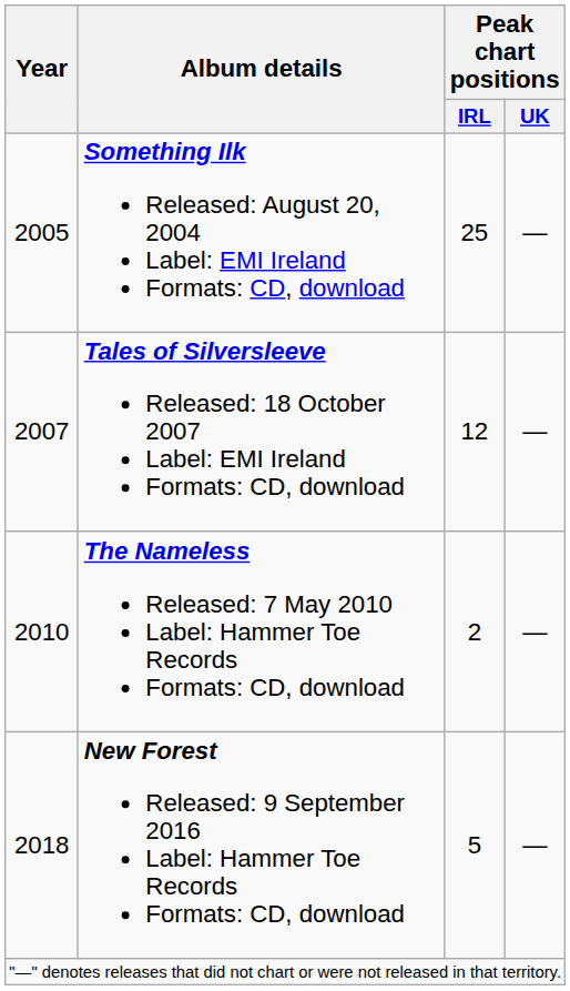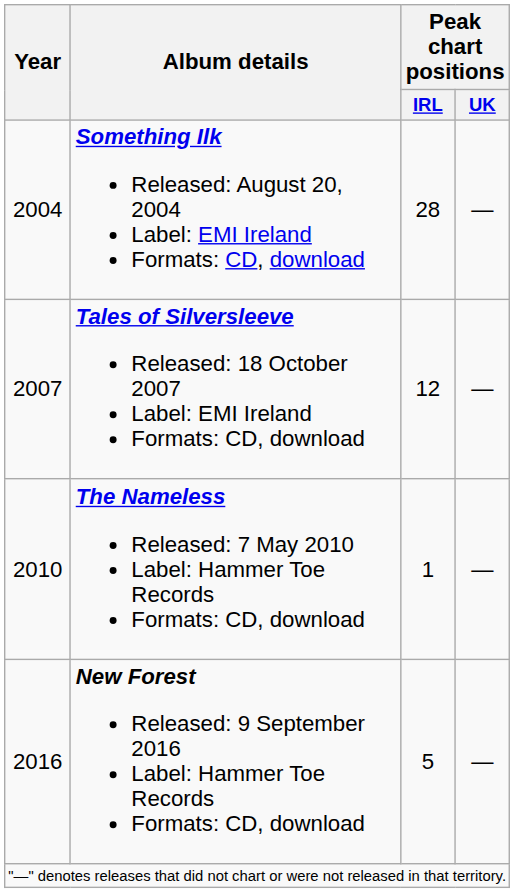row 3 | Year: 2005 -> 2004
row 3 | Peak chart positions / IRL: 25 -> 28
row 5 | Peak chart positions / IRL: 2 -> 1
row 6 | Year: 2018 -> 2016
